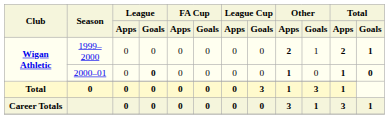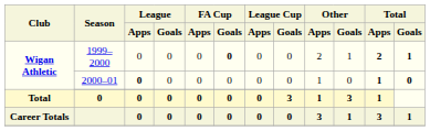1999–2000 | FA Cup / Goals: normal -> bold
1999–2000 | Other / Apps: bold -> normal
2000–01 | League / Apps: normal -> bold
2000–01 | League / Goals: bold -> normal
2000–01 | Other / Apps: bold -> normal
